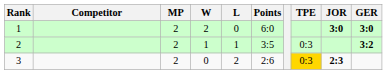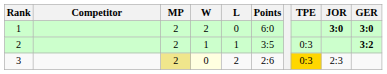3 | MP: no background -> khaki background
3 | W: no background -> lightyellow background
3 | JOR: bold -> normal
